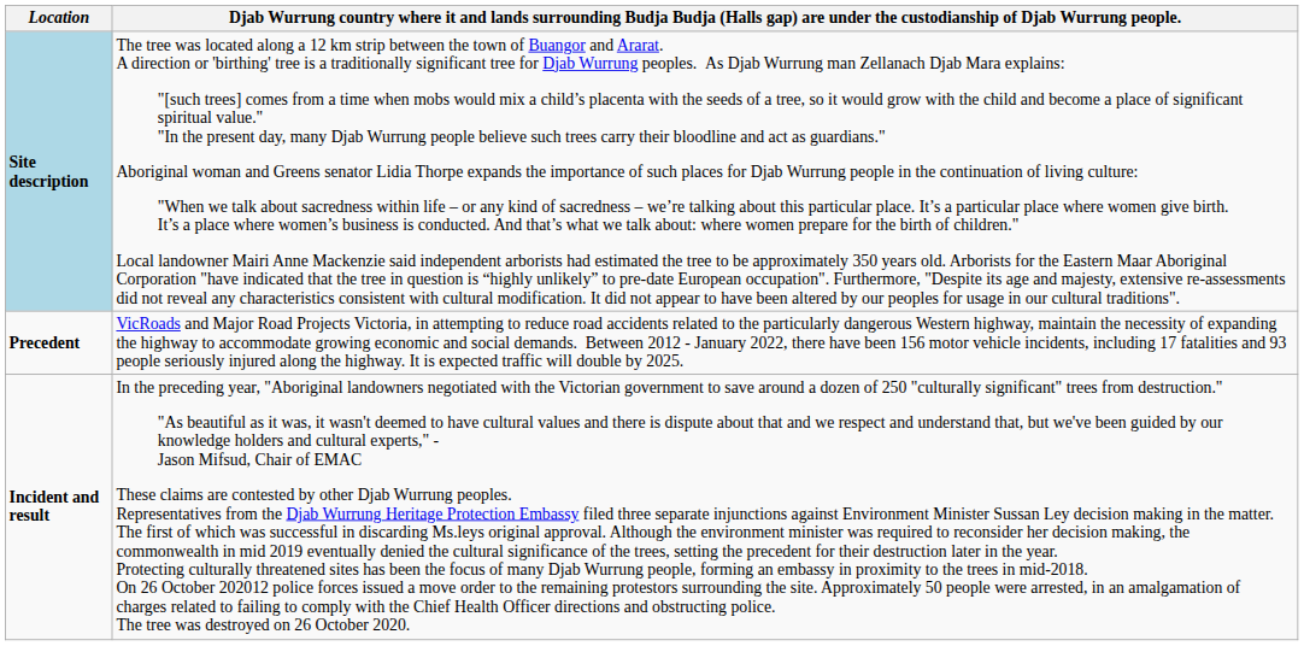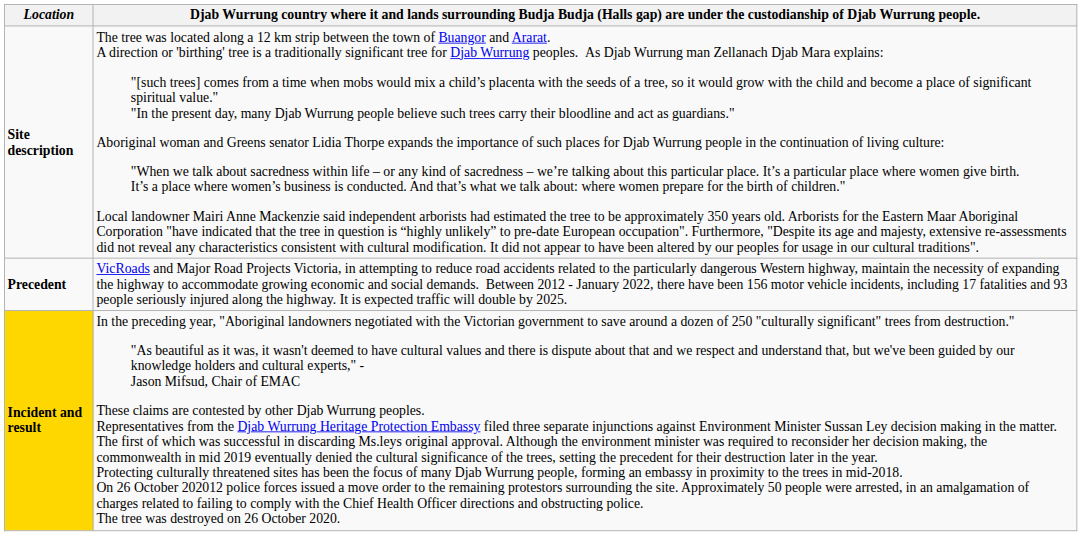Site description | Location: lightblue background -> no background
Incident and result | Location: no background -> gold background
